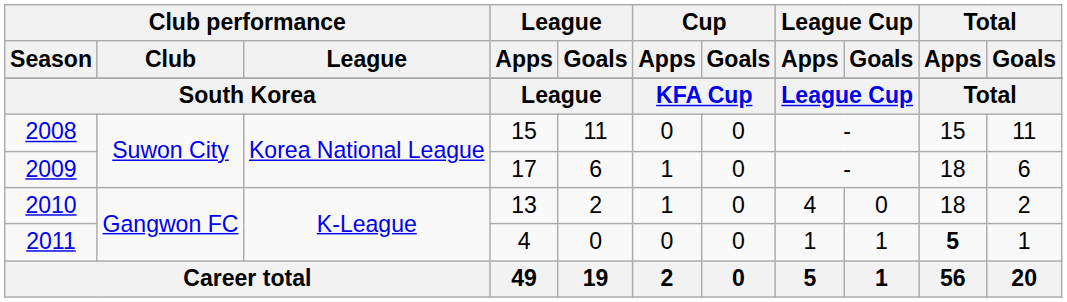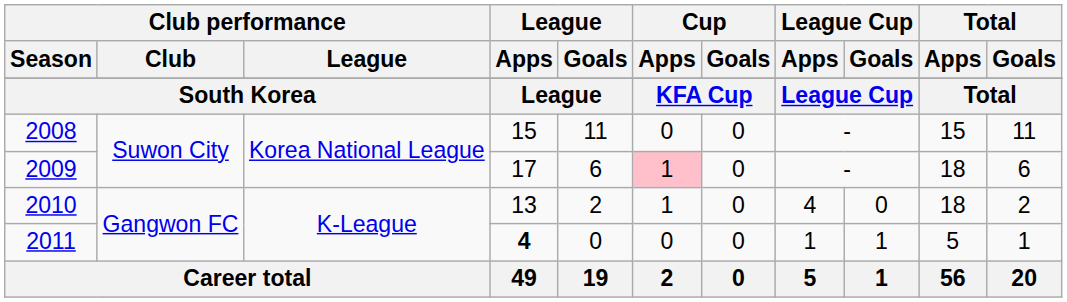2009 | Cup / Apps: no background -> pink background
2011 | League / Apps: normal -> bold
2011 | Total / Apps: bold -> normal
